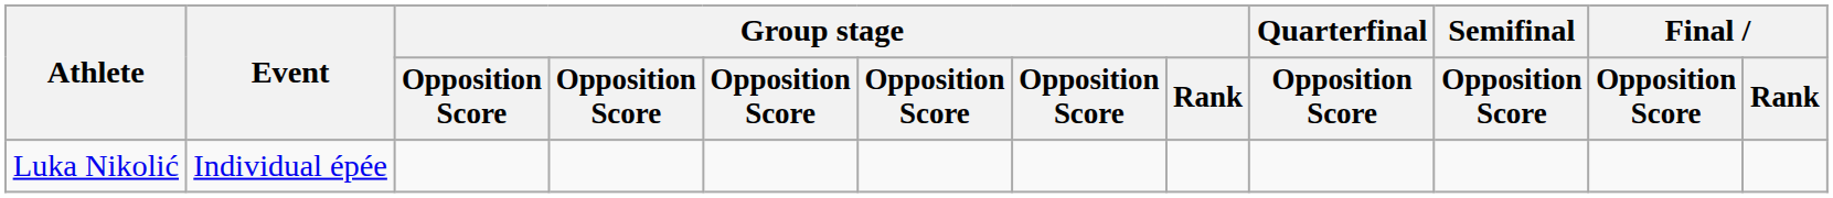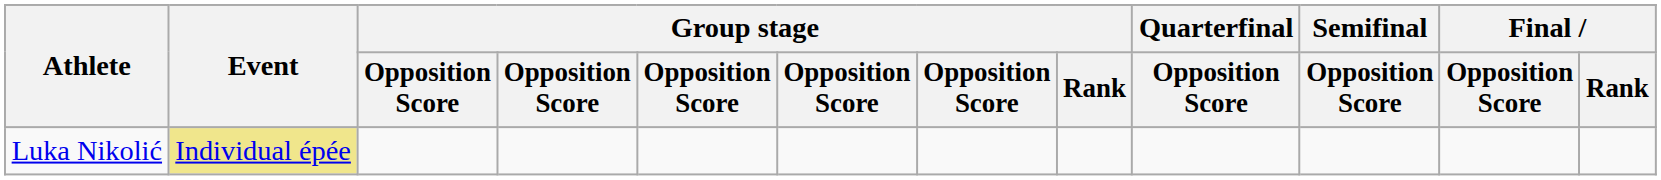Luka Nikolić | Event: no background -> khaki background
